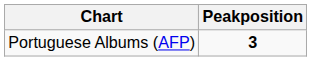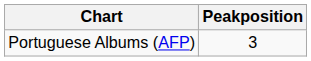Portuguese Albums (AFP) | Peakposition: bold -> normal
